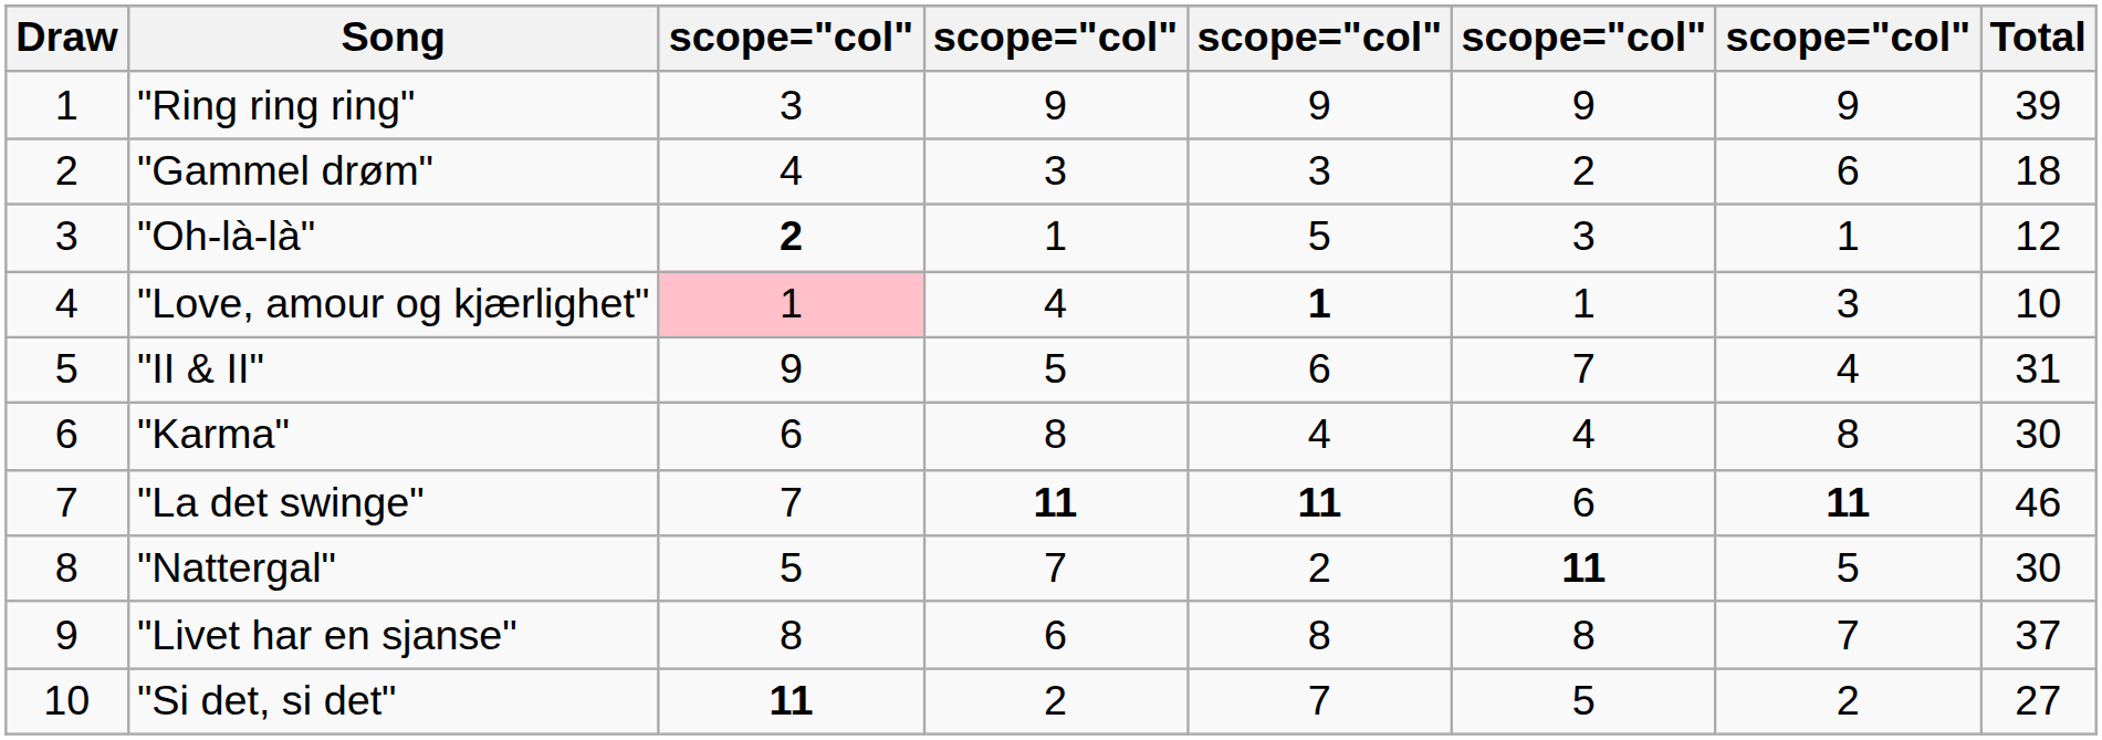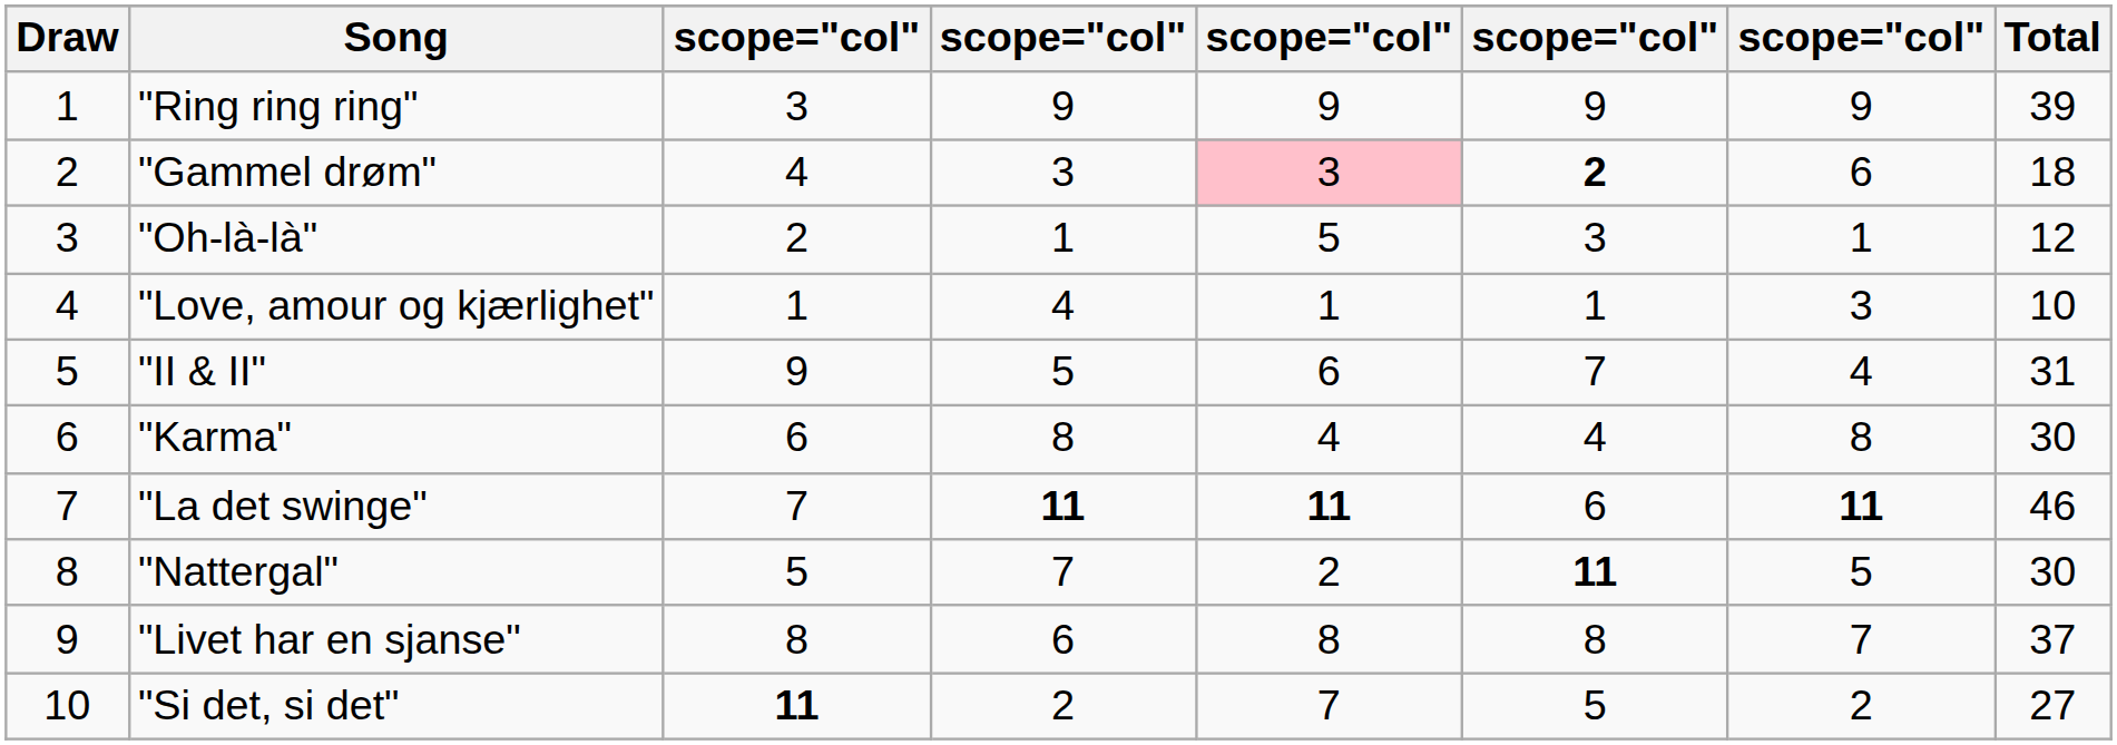"Gammel drøm" | column 5: no background -> pink background
"Gammel drøm" | column 6: normal -> bold
"Oh-là-là" | column 3: bold -> normal
"Love, amour og kjærlighet" | column 3: pink background -> no background
"Love, amour og kjærlighet" | column 5: bold -> normal
